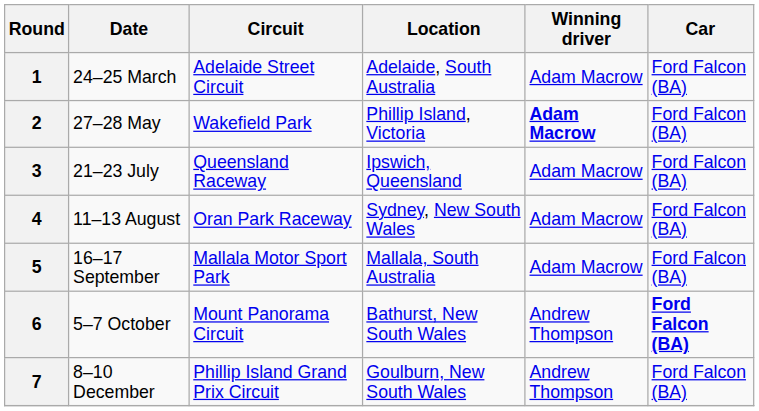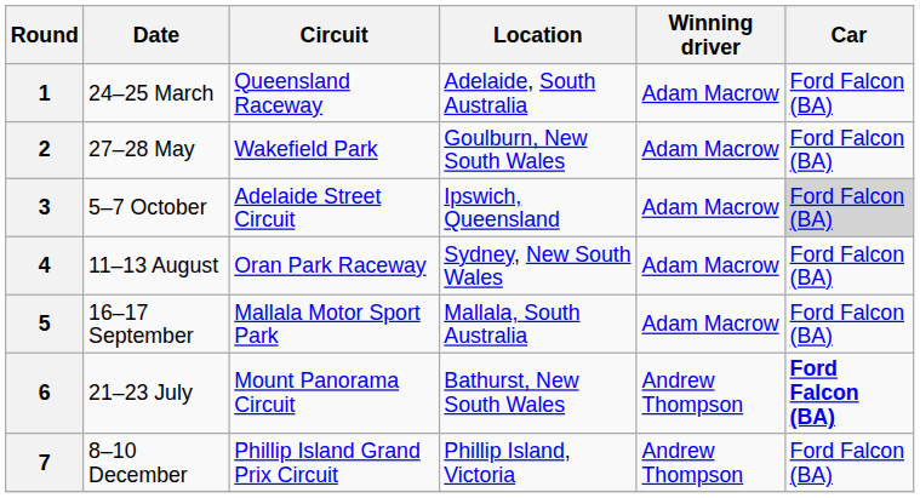1 | Circuit: Adelaide Street Circuit -> Queensland Raceway
2 | Location: Phillip Island, Victoria -> Goulburn, New South Wales
2 | Winning driver: bold -> normal
3 | Date: 21–23 July -> 5–7 October
3 | Circuit: Queensland Raceway -> Adelaide Street Circuit
3 | Car: no background -> lightgrey background
6 | Date: 5–7 October -> 21–23 July
7 | Location: Goulburn, New South Wales -> Phillip Island, Victoria
